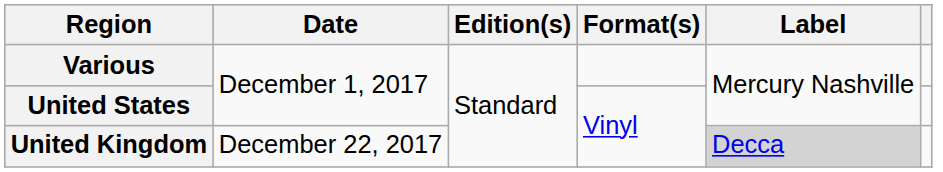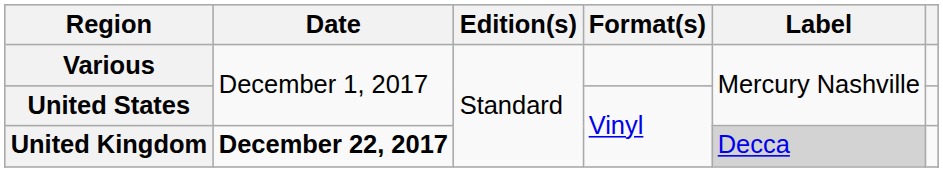United Kingdom | Date: normal -> bold
